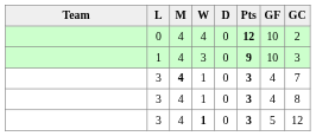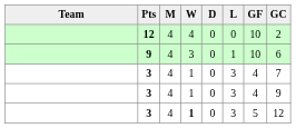columns swapped: Pts <-> L
row 3 | GC: 3 -> 6
row 4 | M: bold -> normal
row 5 | GC: 8 -> 9
